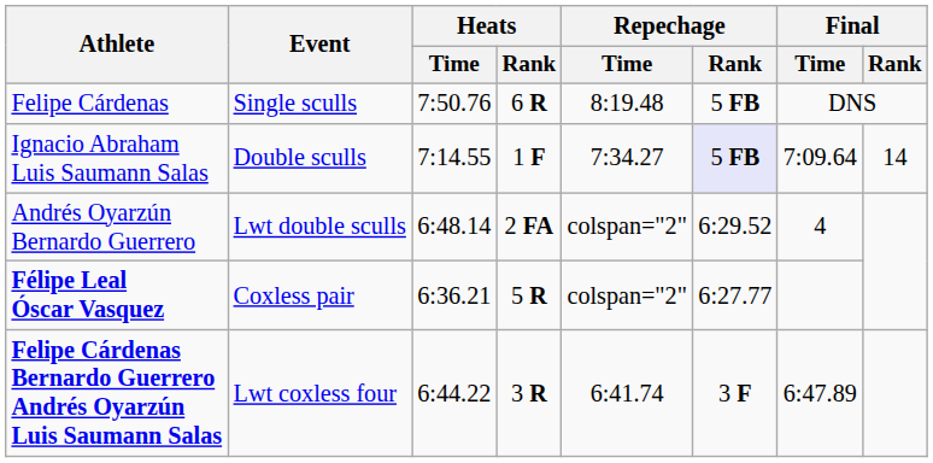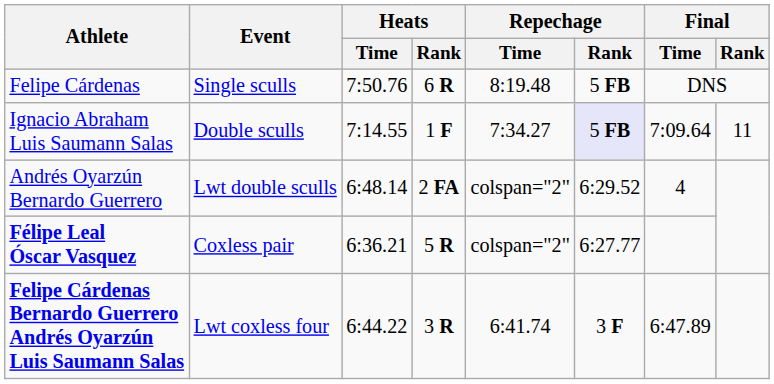Ignacio Abraham Luis Saumann Salas | Final / Rank: 14 -> 11
